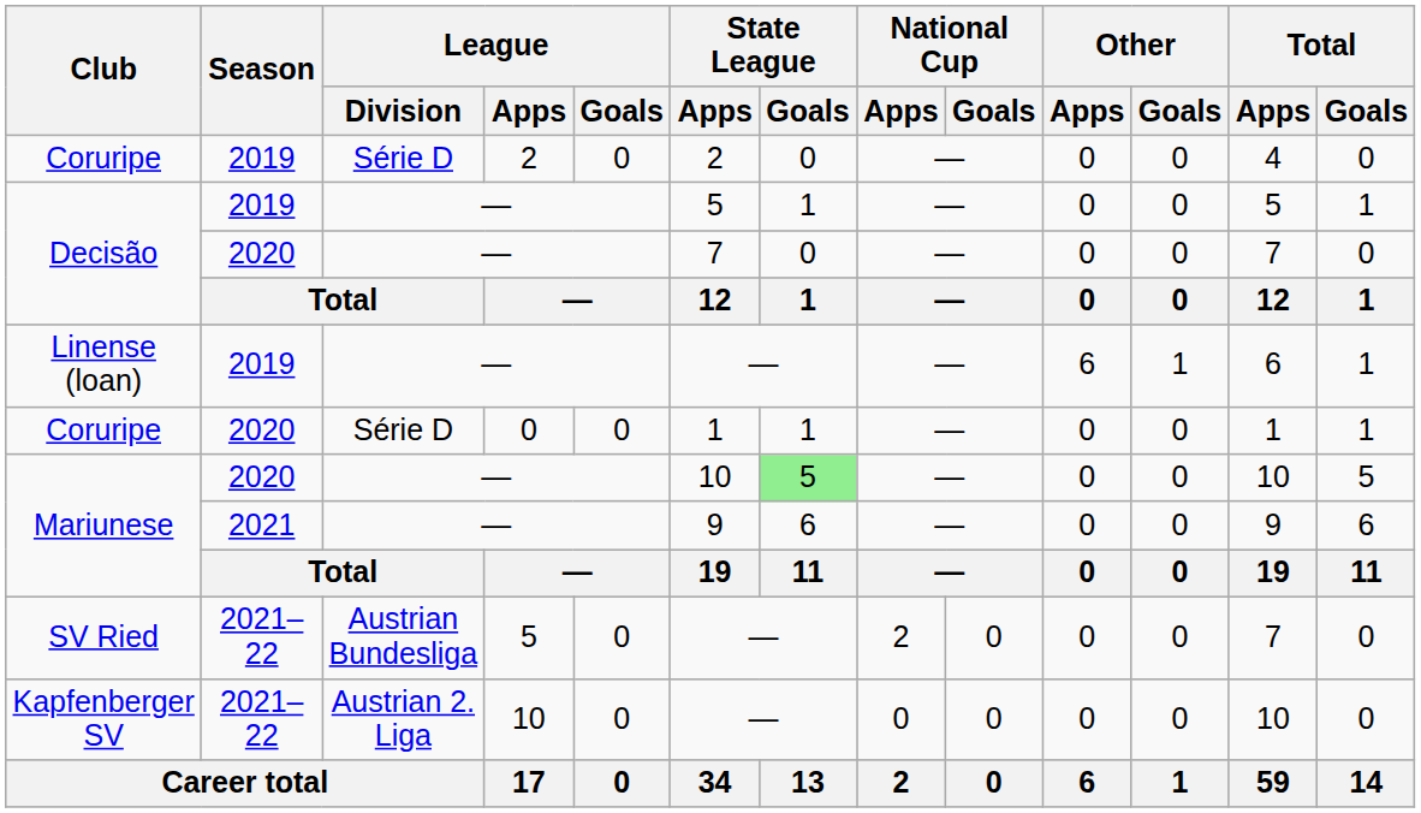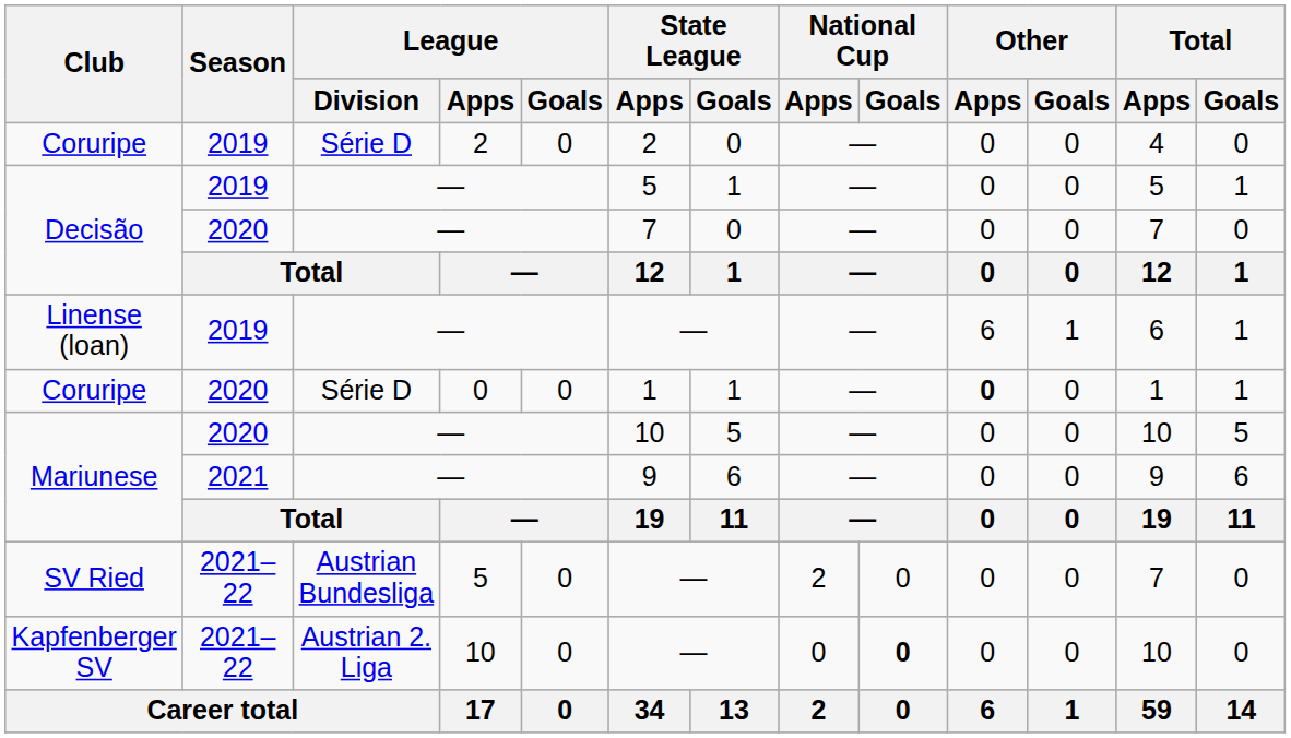Coruripe / 2020 | Other / Apps: normal -> bold
Mariunese / 2020 | State League / Goals: lightgreen background -> no background
Kapfenberger SV | National Cup / Goals: normal -> bold
